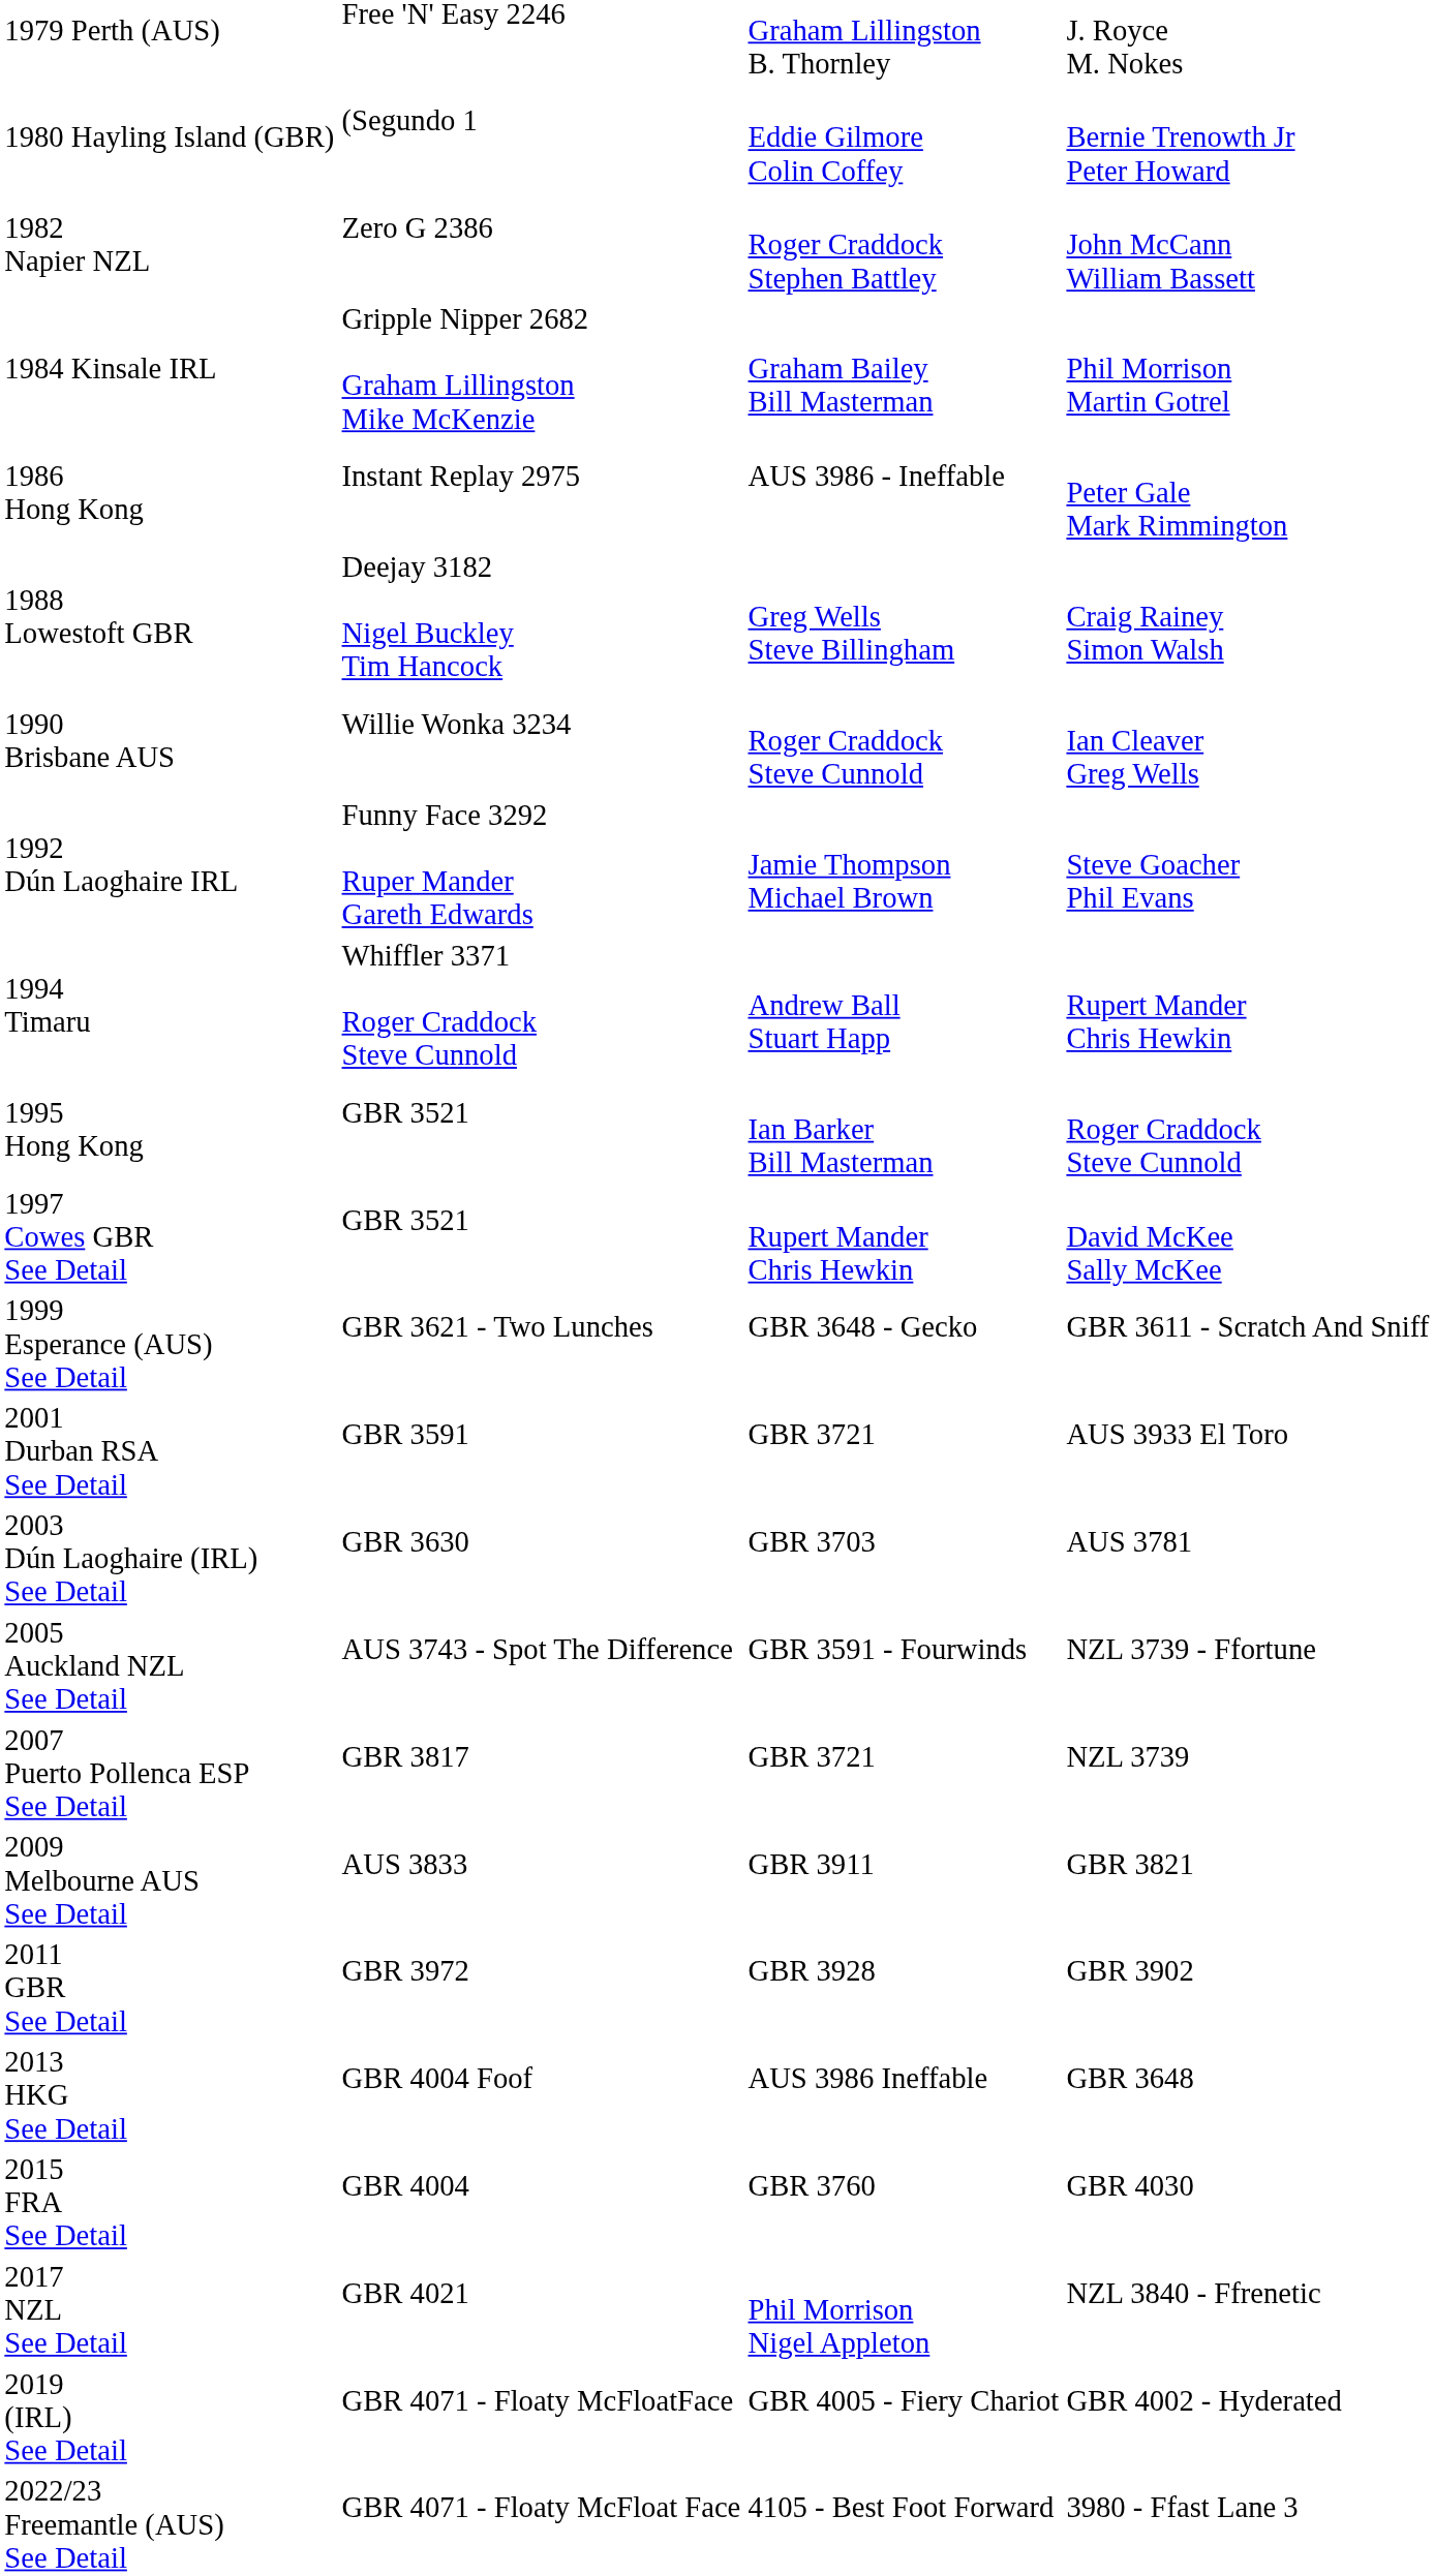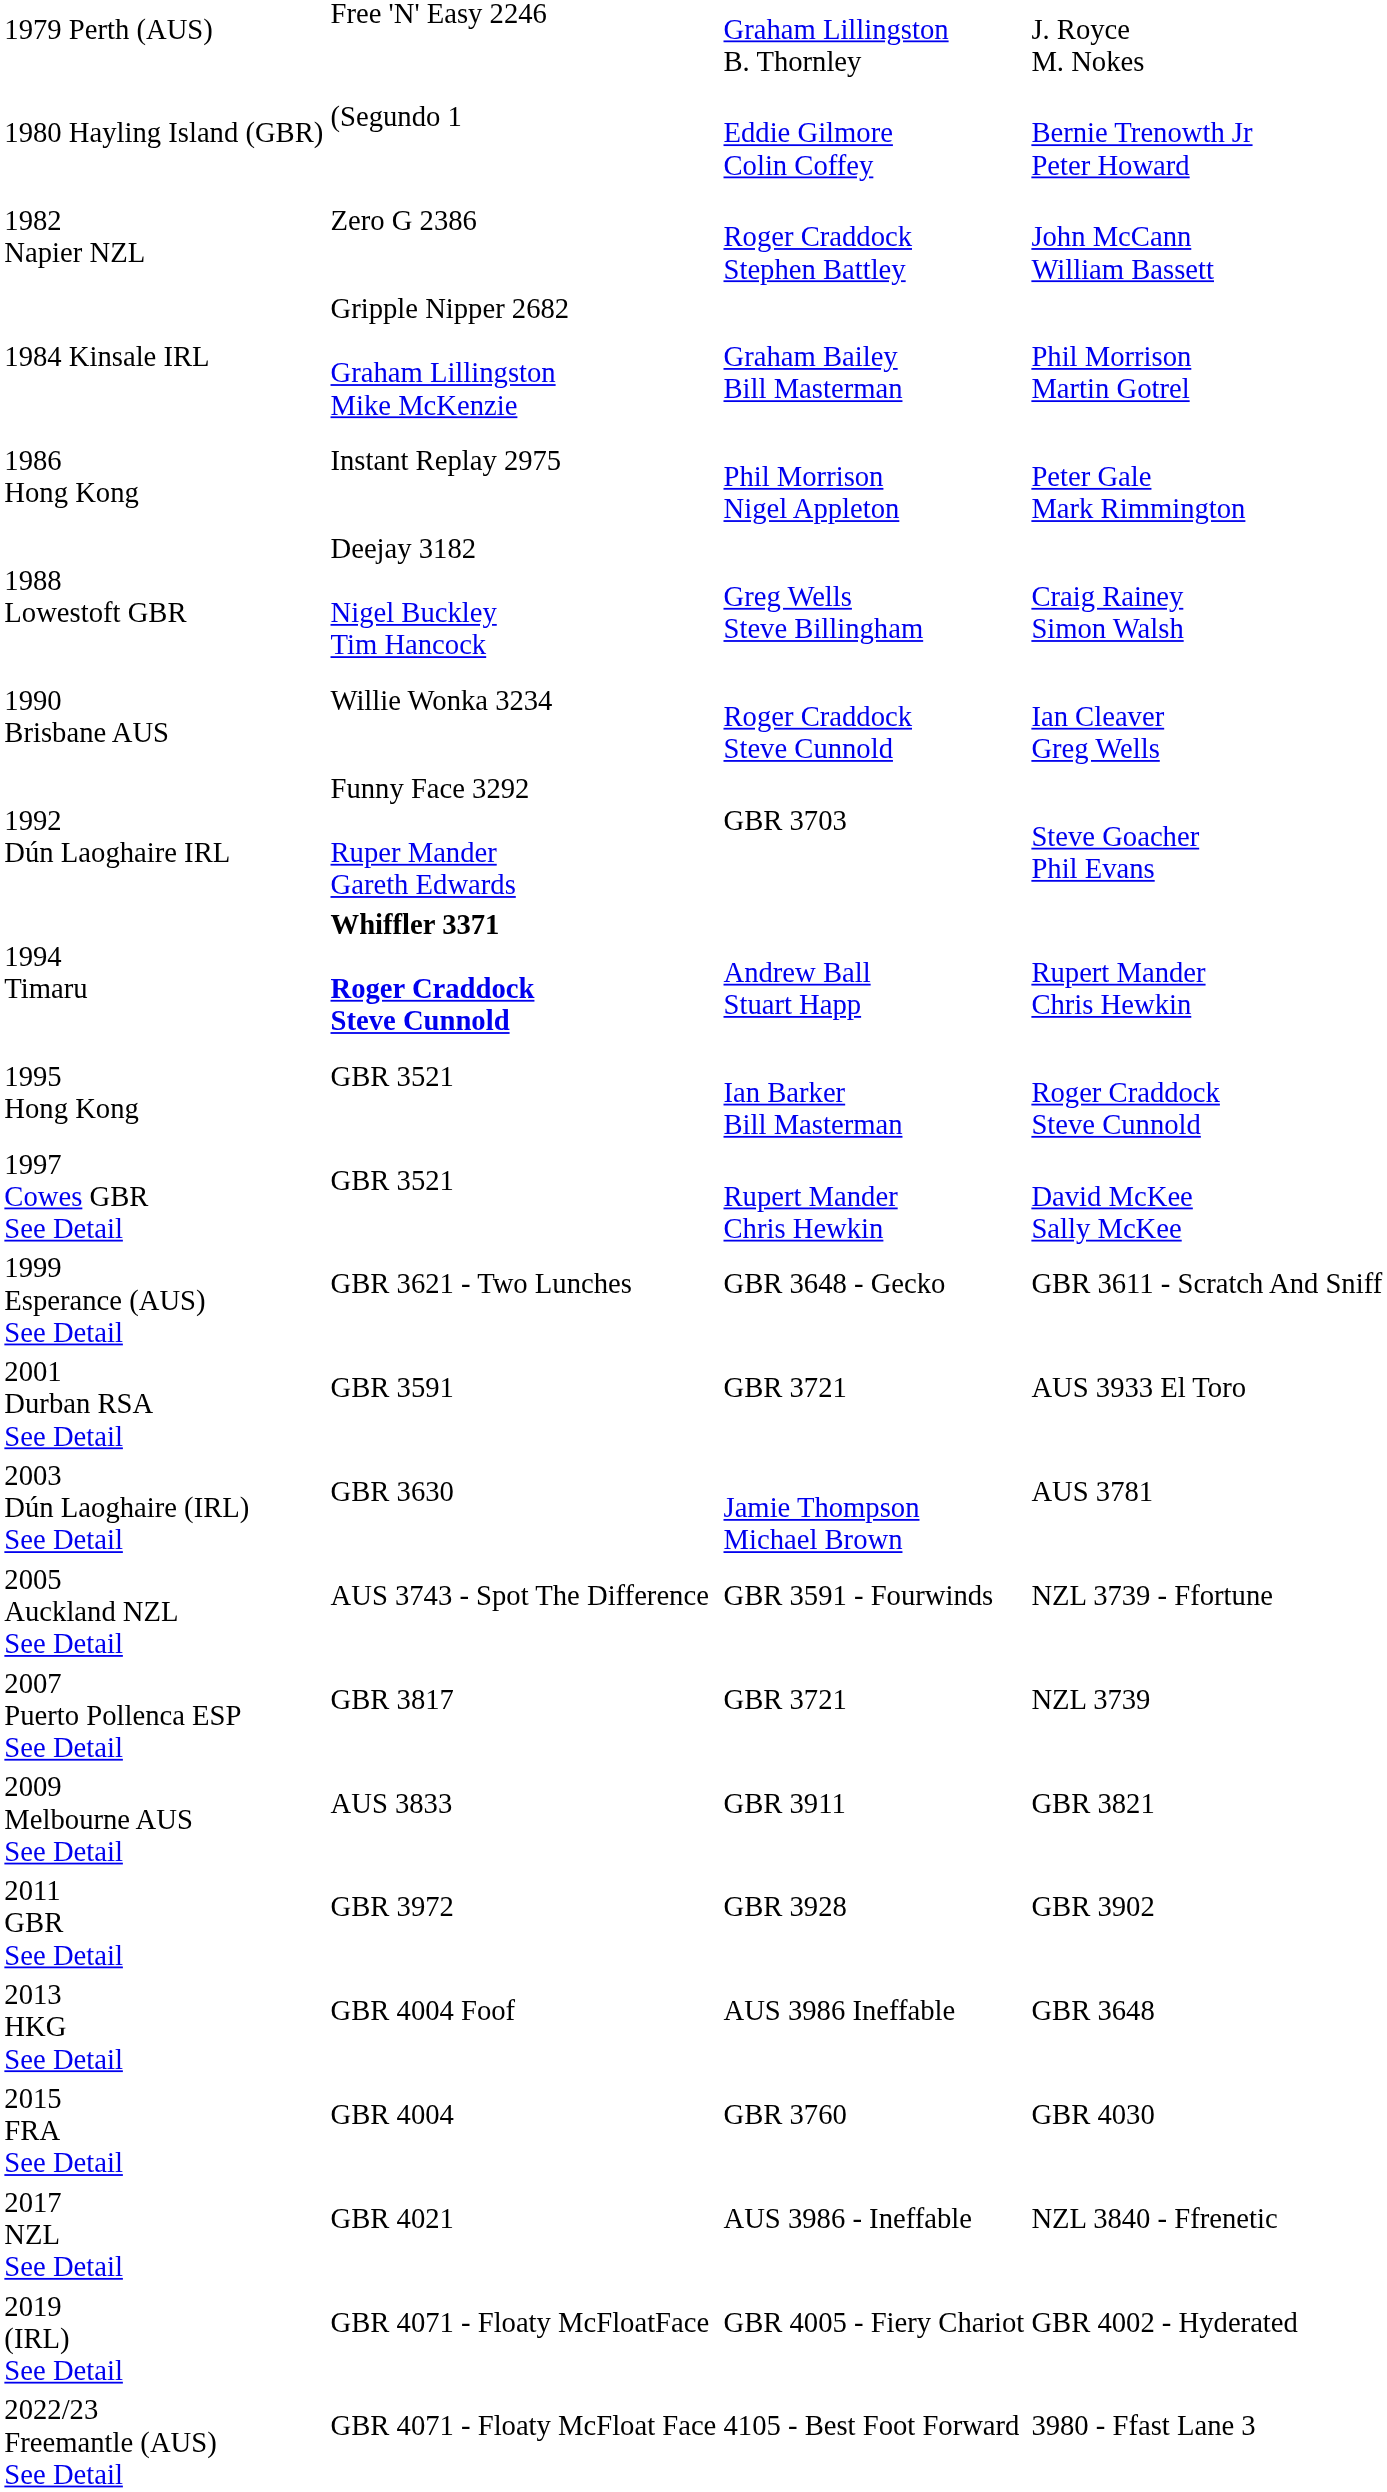1986 Hong Kong | column 3: AUS 3986 - Ineffable -> Phil Morrison Nigel Appleton
1992 Dún Laoghaire IRL | column 3: Jamie Thompson Michael Brown -> GBR 3703
1994 Timaru | column 2: normal -> bold
2003 Dún Laoghaire (IRL) See Detail | column 3: GBR 3703 -> Jamie Thompson Michael Brown
2017 NZL See Detail | column 3: Phil Morrison Nigel Appleton -> AUS 3986 - Ineffable
